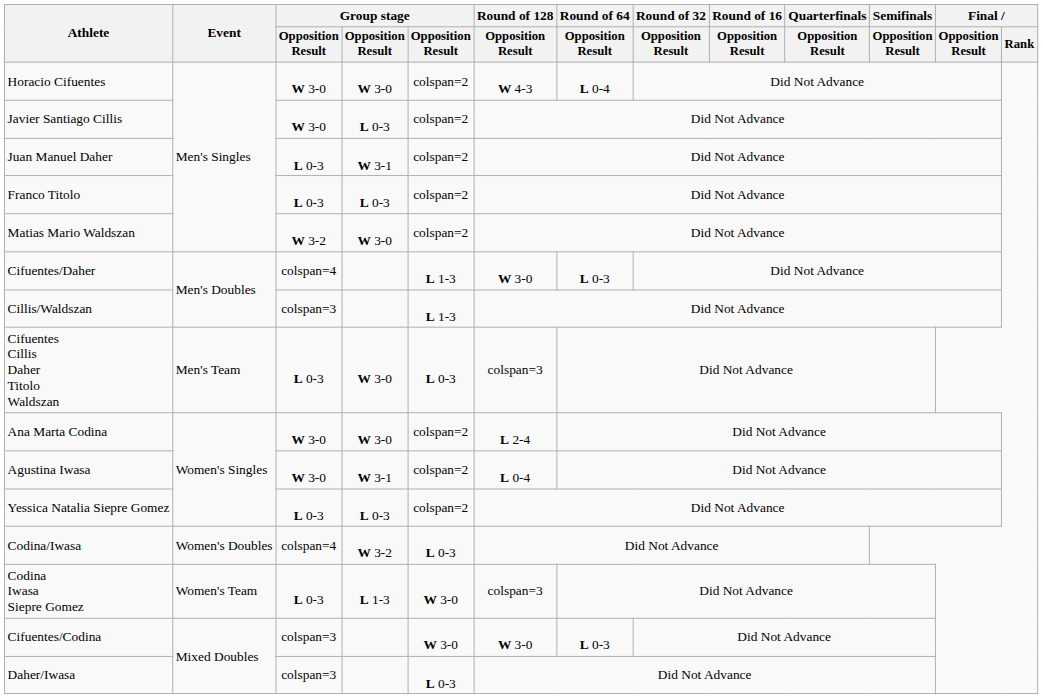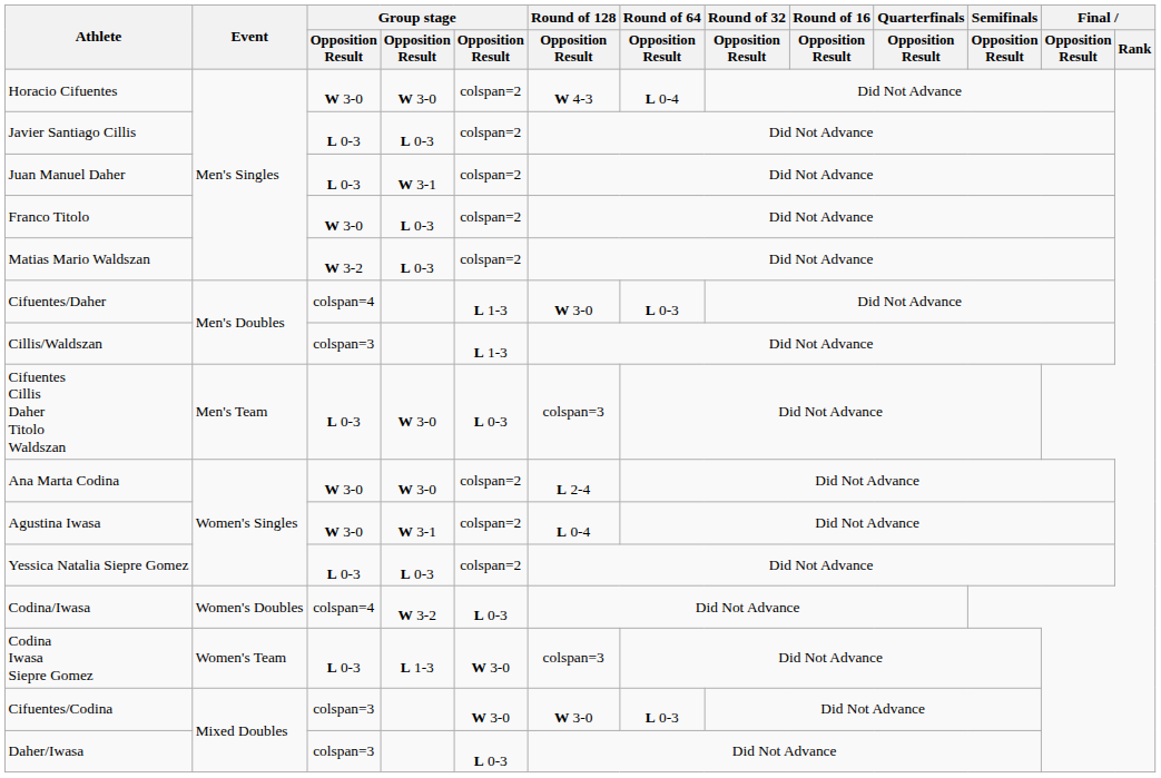Javier Santiago Cillis | column 3: W 3-0 -> L 0-3
Franco Titolo | column 3: L 0-3 -> W 3-0
Matias Mario Waldszan | column 4: W 3-0 -> L 0-3
